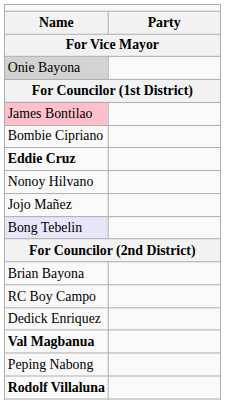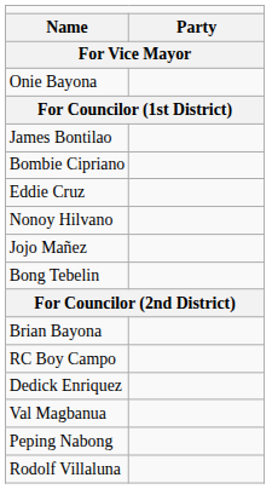Onie Bayona | column 1: lightgrey background -> no background
James Bontilao | column 1: pink background -> no background
Eddie Cruz | column 1: bold -> normal
Bong Tebelin | column 1: lavender background -> no background
Val Magbanua | column 1: bold -> normal
Rodolf Villaluna | column 1: bold -> normal
